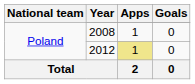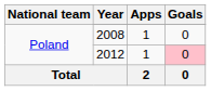2012 | Apps: khaki background -> no background
2012 | Goals: no background -> pink background
